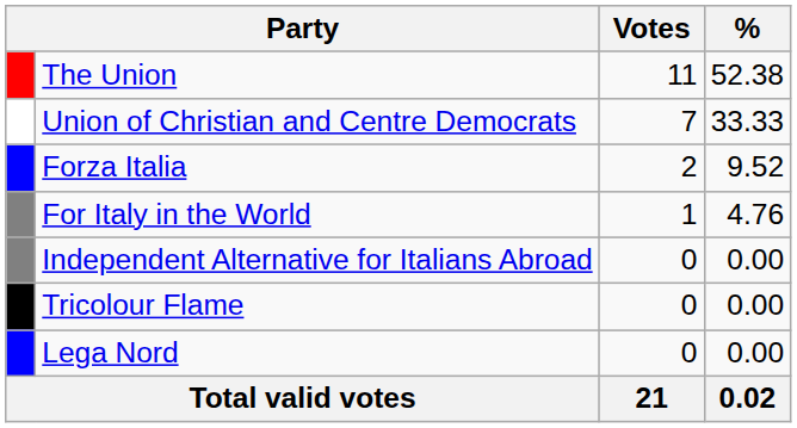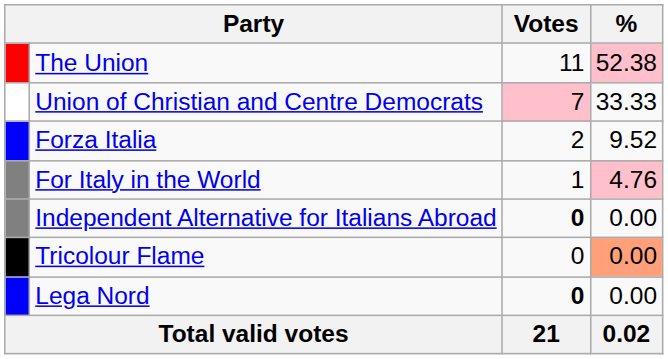The Union | %: no background -> pink background
Union of Christian and Centre Democrats | Votes: no background -> pink background
For Italy in the World | %: no background -> pink background
Independent Alternative for Italians Abroad | Votes: normal -> bold
Tricolour Flame | %: no background -> lightsalmon background
Lega Nord | Votes: normal -> bold
